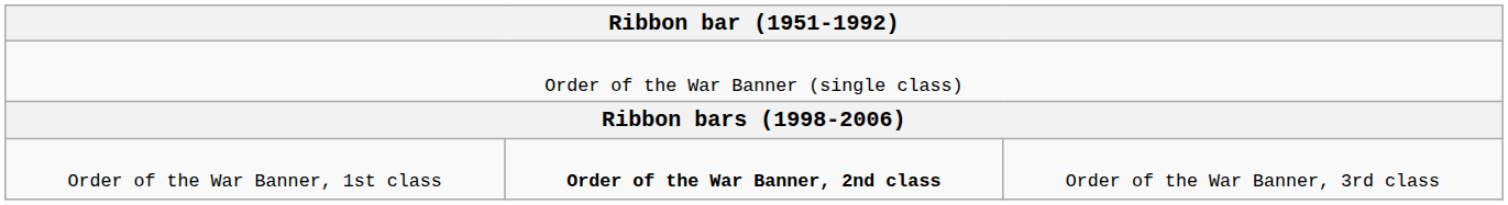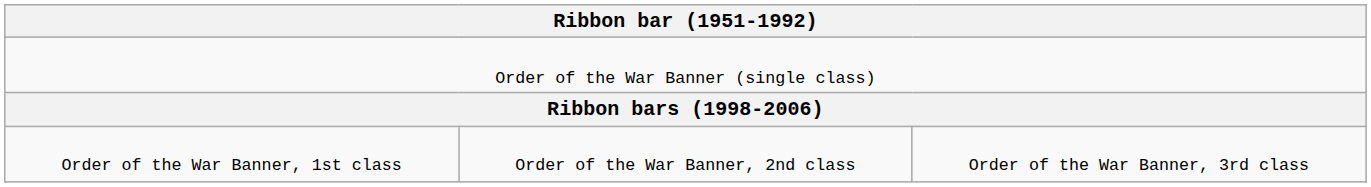Order of the War Banner, 1st class | column 2: bold -> normal
